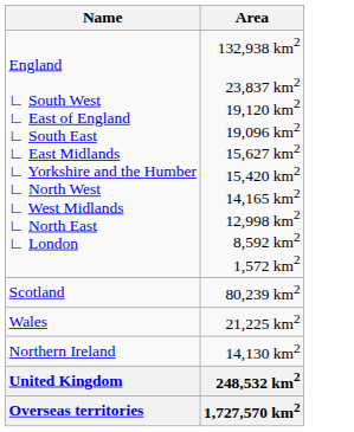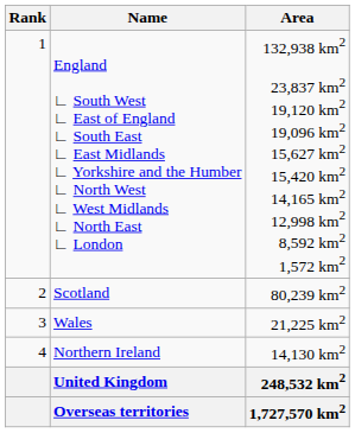+ column: Rank | 1 | 2 | 3 | 4
